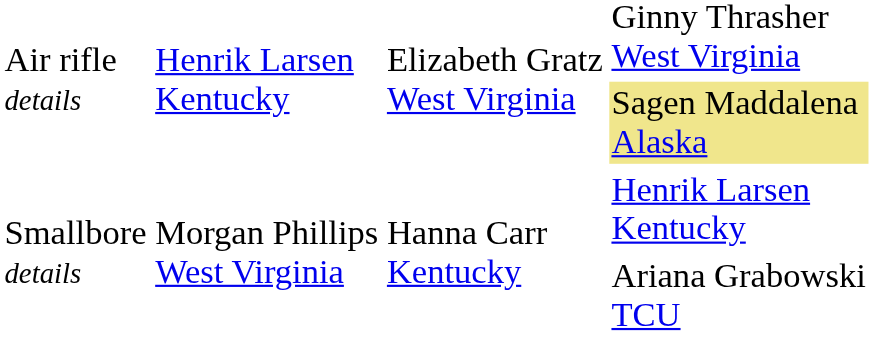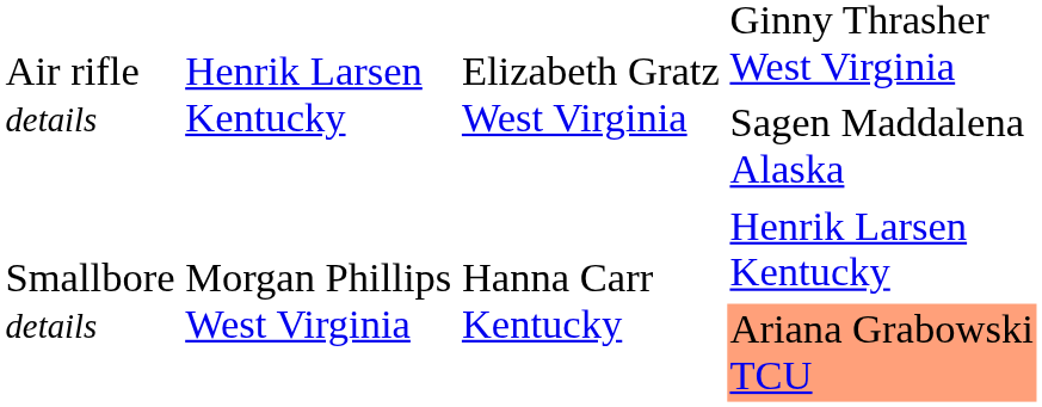Sagen Maddalena Alaska | column 4: khaki background -> no background
Ariana Grabowski TCU | column 4: no background -> lightsalmon background
